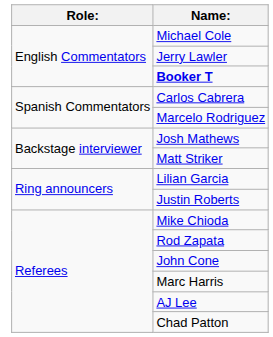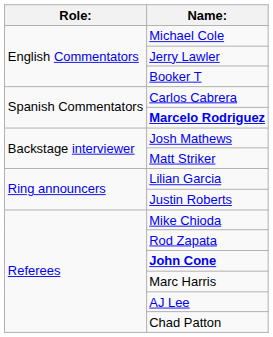Booker T | Name:: bold -> normal
Marcelo Rodriguez | Name:: normal -> bold
John Cone | Name:: normal -> bold
